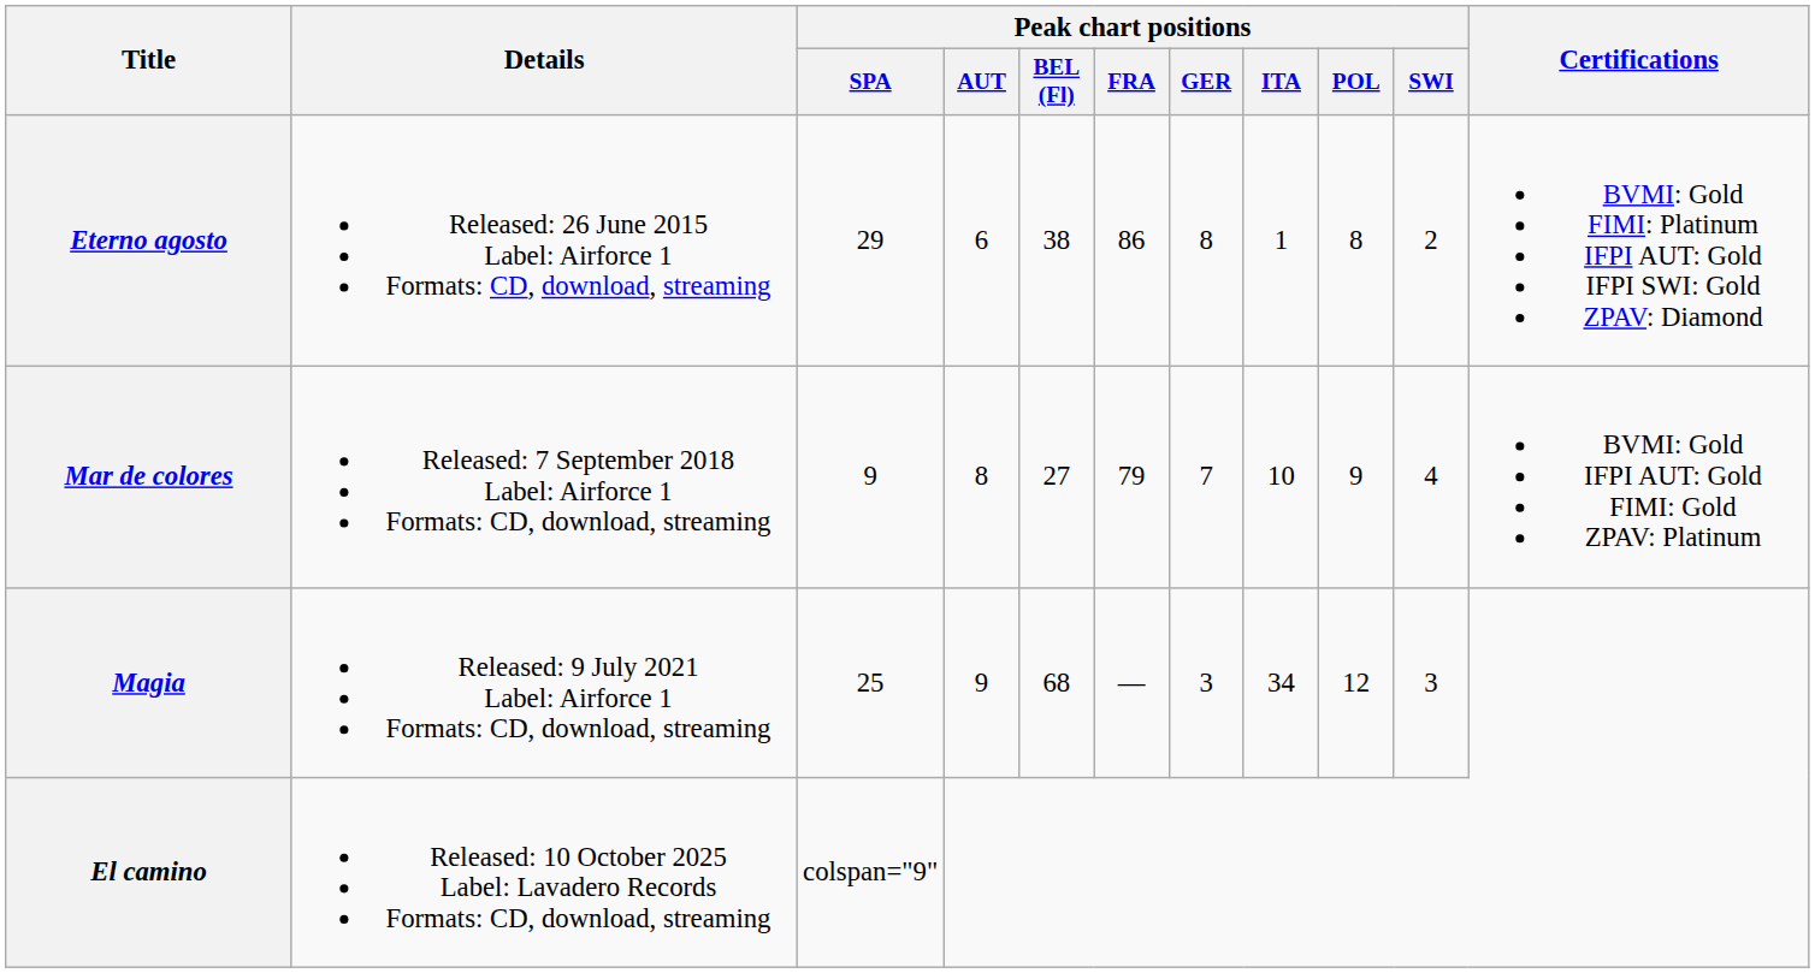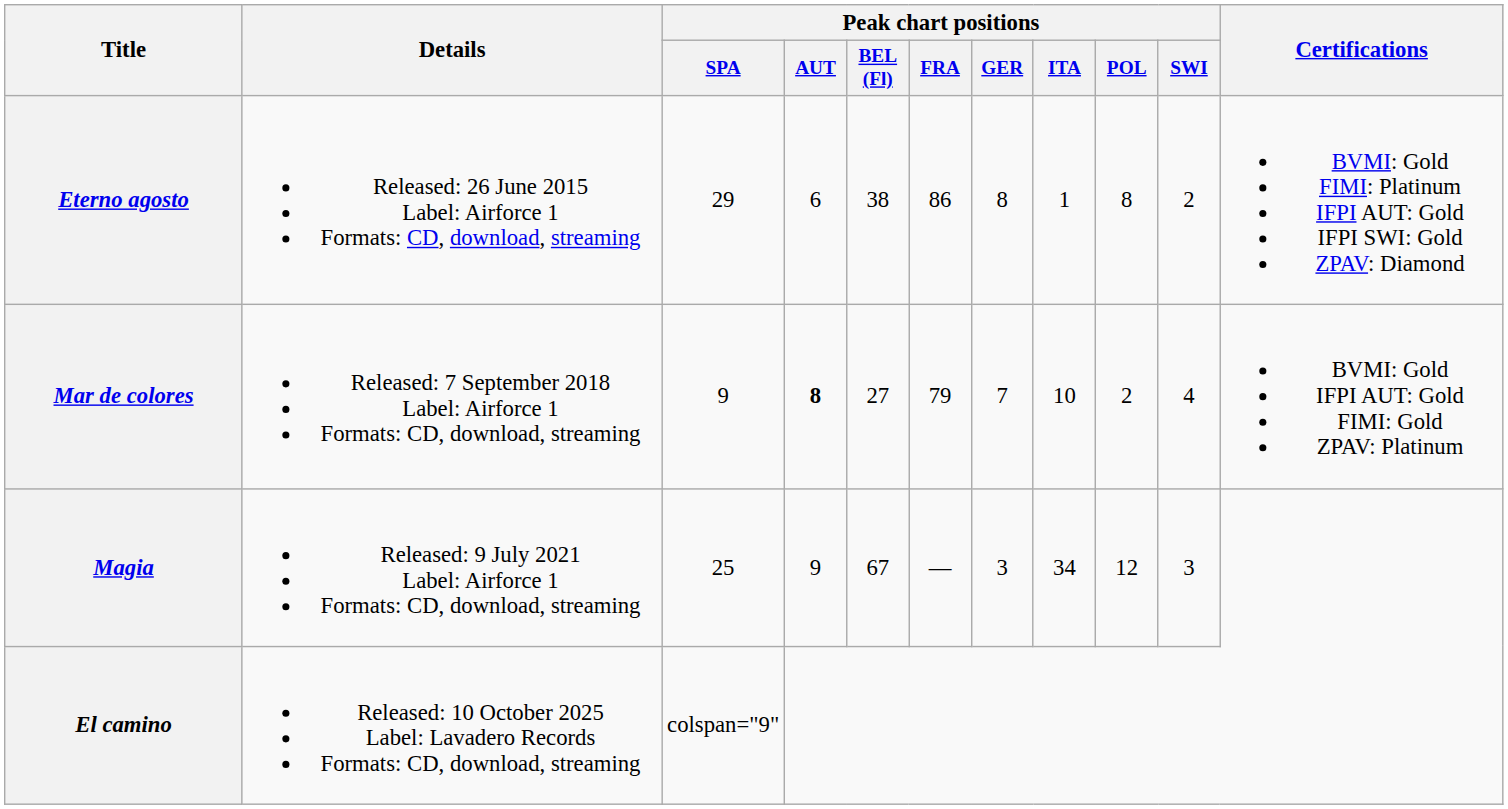Mar de colores | Peak chart positions / AUT: normal -> bold
Mar de colores | Peak chart positions / POL: 9 -> 2
Magia | Peak chart positions / BEL (Fl): 68 -> 67
